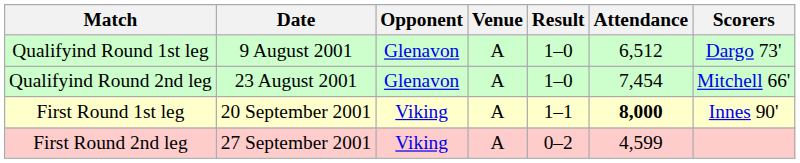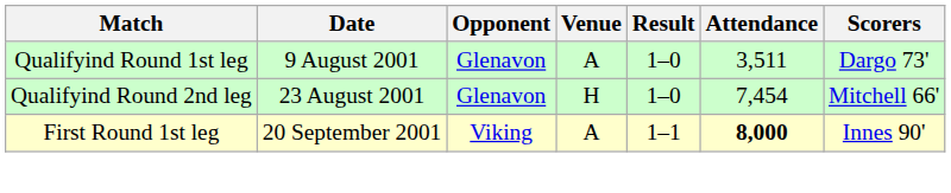Qualifyind Round 1st leg | Attendance: 6,512 -> 3,511
Qualifyind Round 2nd leg | Venue: A -> H
- row: First Round 2nd leg | 27 September 2001 | Viking | A | 0–2 | 4,599
